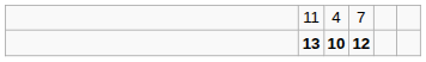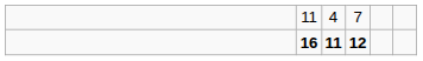row 2 | column 2: 13 -> 16
row 2 | column 3: 10 -> 11
